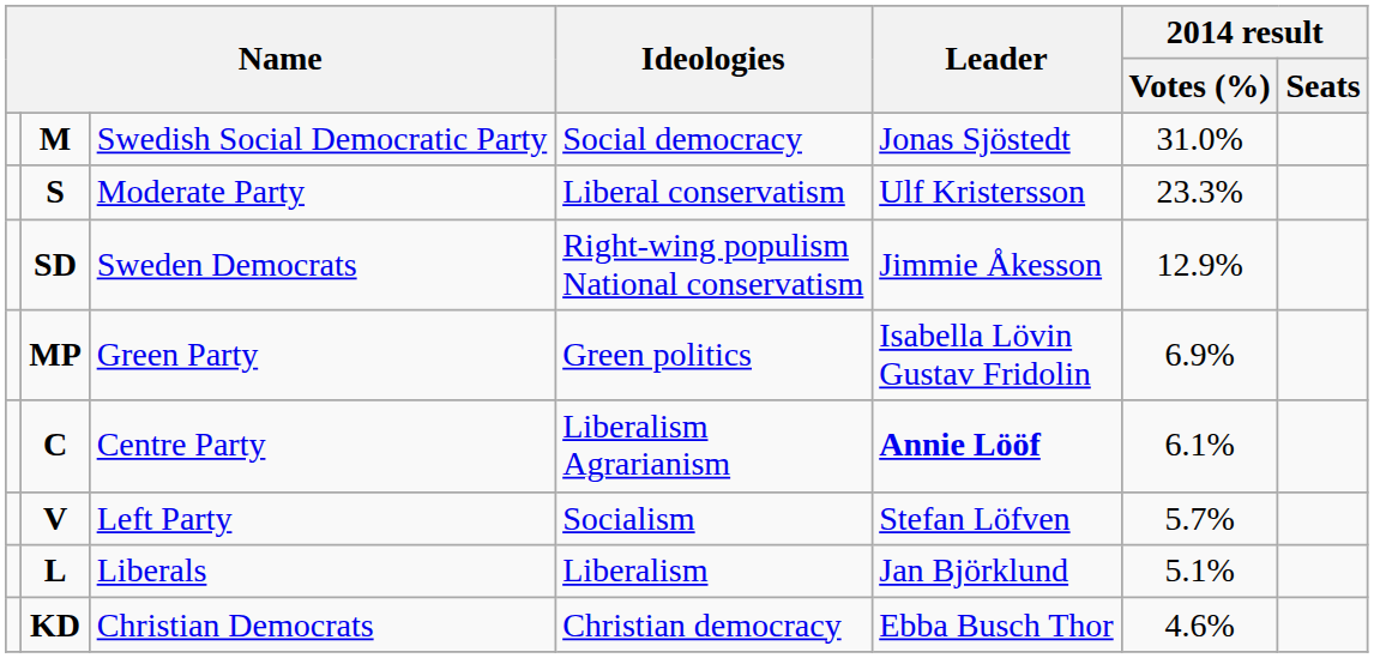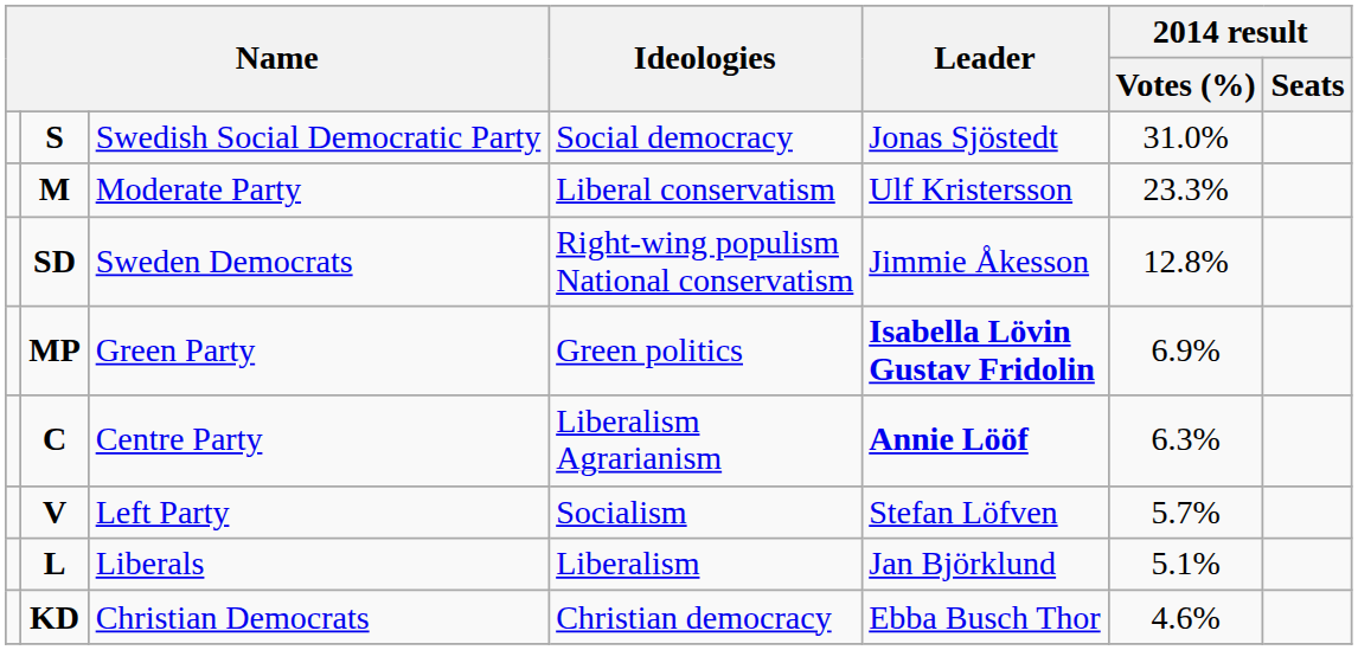Swedish Social Democratic Party | column 2: M -> S
Moderate Party | column 2: S -> M
Sweden Democrats | 2014 result / Votes (%): 12.9% -> 12.8%
Green Party | Leader: normal -> bold
Centre Party | 2014 result / Votes (%): 6.1% -> 6.3%
